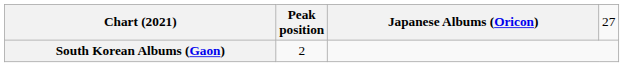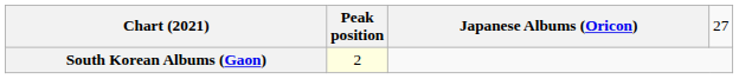South Korean Albums (Gaon) | column 2: no background -> lightyellow background
